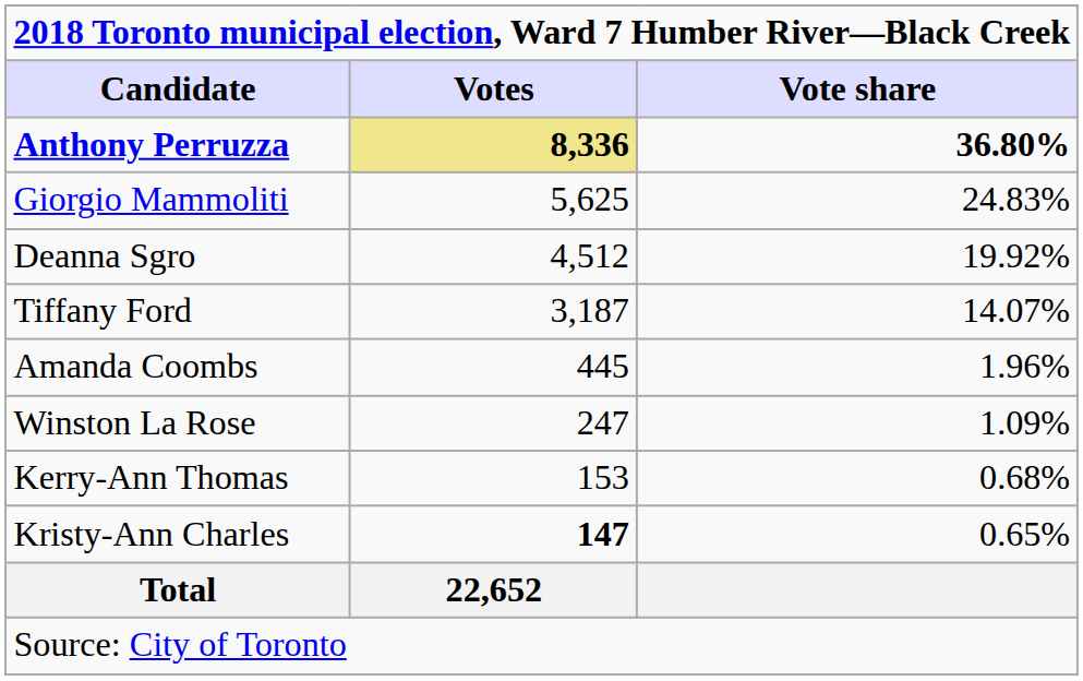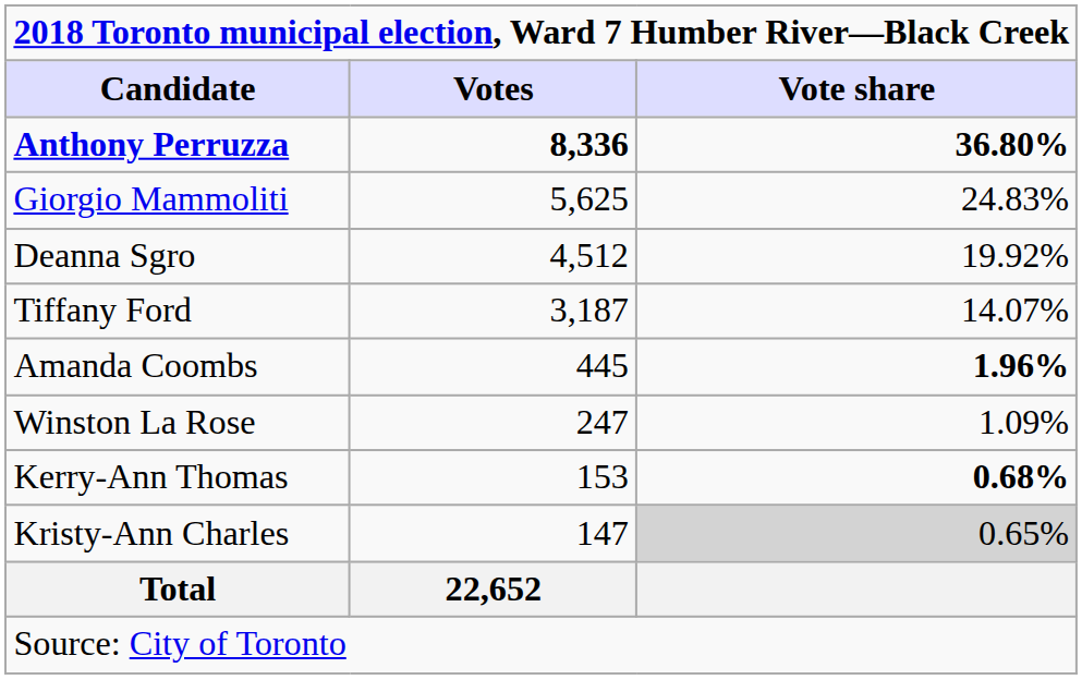Anthony Perruzza | Votes: khaki background -> no background
Amanda Coombs | Vote share: normal -> bold
Kerry-Ann Thomas | Vote share: normal -> bold
Kristy-Ann Charles | Votes: bold -> normal
Kristy-Ann Charles | Vote share: no background -> lightgrey background
